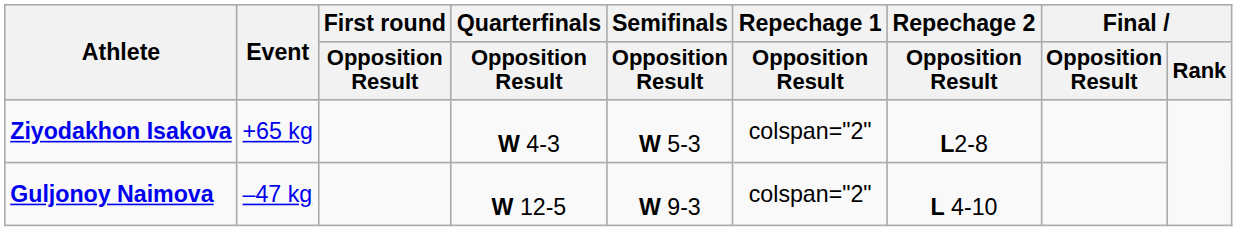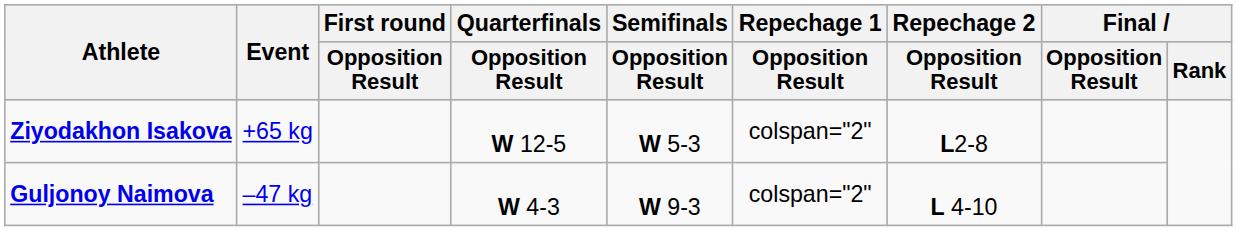Ziyodakhon Isakova | Quarterfinals / Opposition Result: W 4-3 -> W 12-5
Guljonoy Naimova | Quarterfinals / Opposition Result: W 12-5 -> W 4-3
